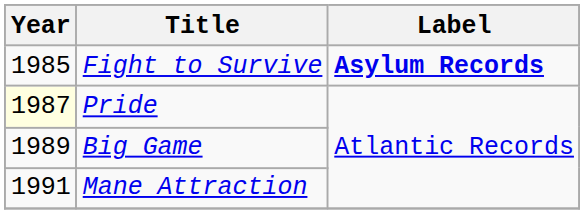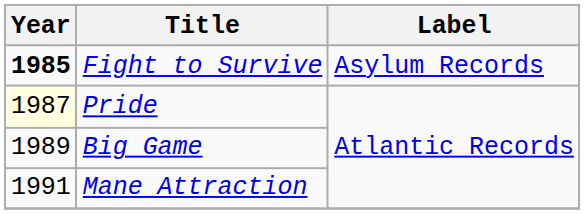Fight to Survive | Year: normal -> bold
Fight to Survive | Label: bold -> normal
